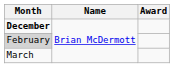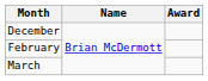December | Month: bold -> normal
February | Month: lightgrey background -> no background
